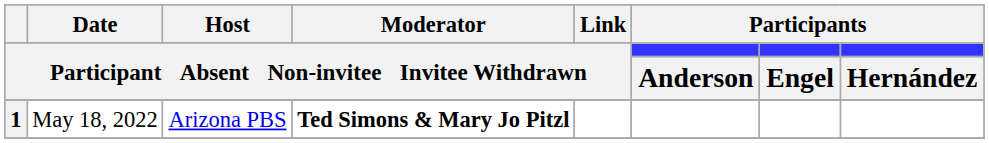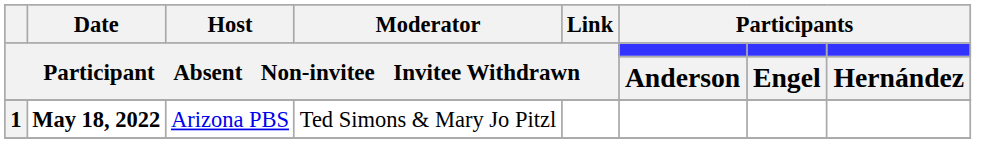1 | Date / Participant Absent Non-invitee Invitee Withdrawn: normal -> bold
1 | Moderator / Participant Absent Non-invitee Invitee Withdrawn: bold -> normal
